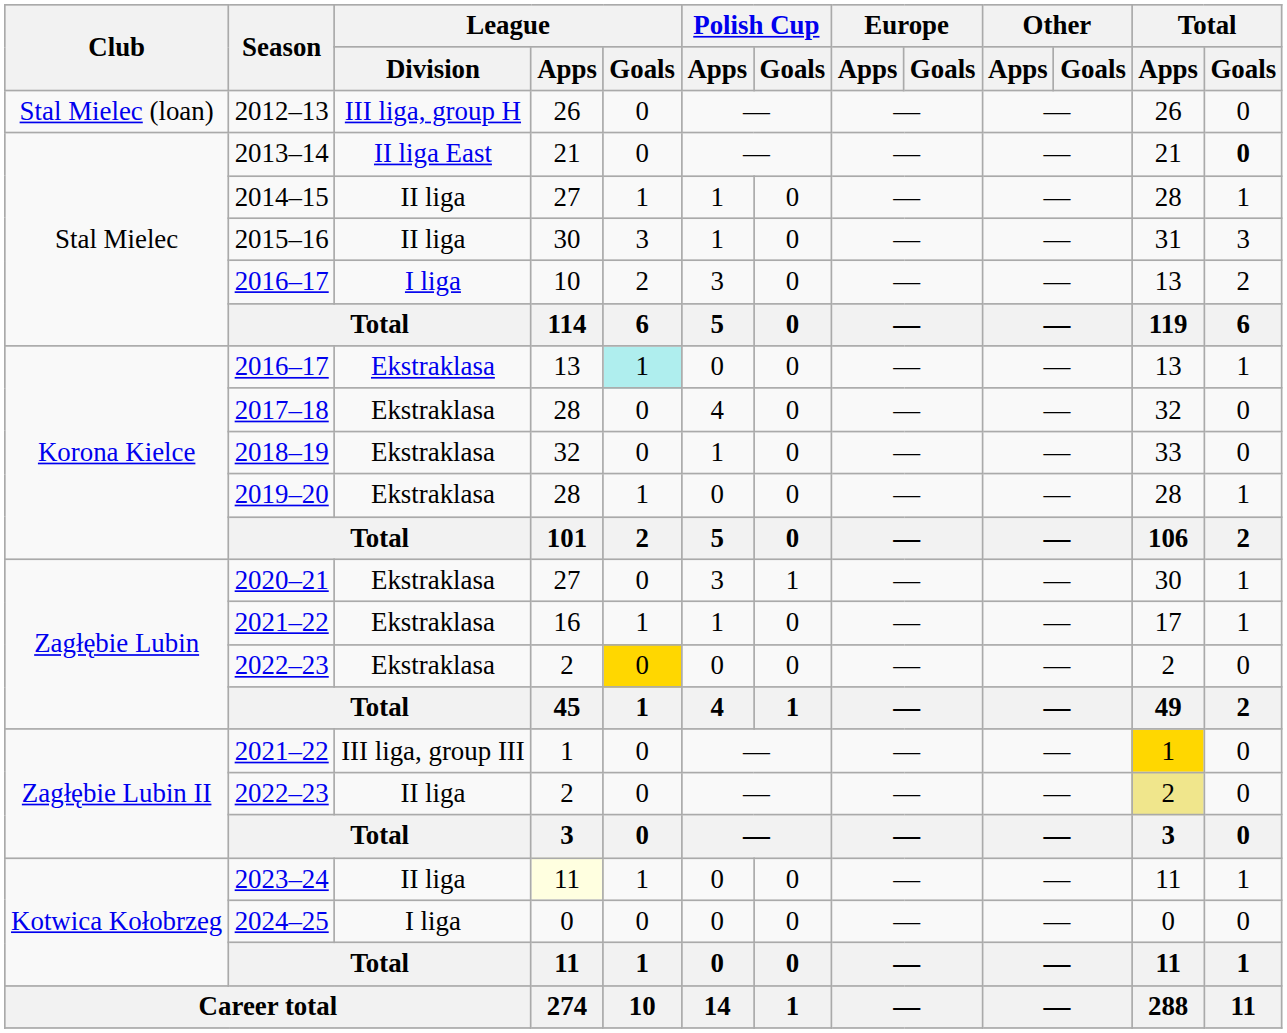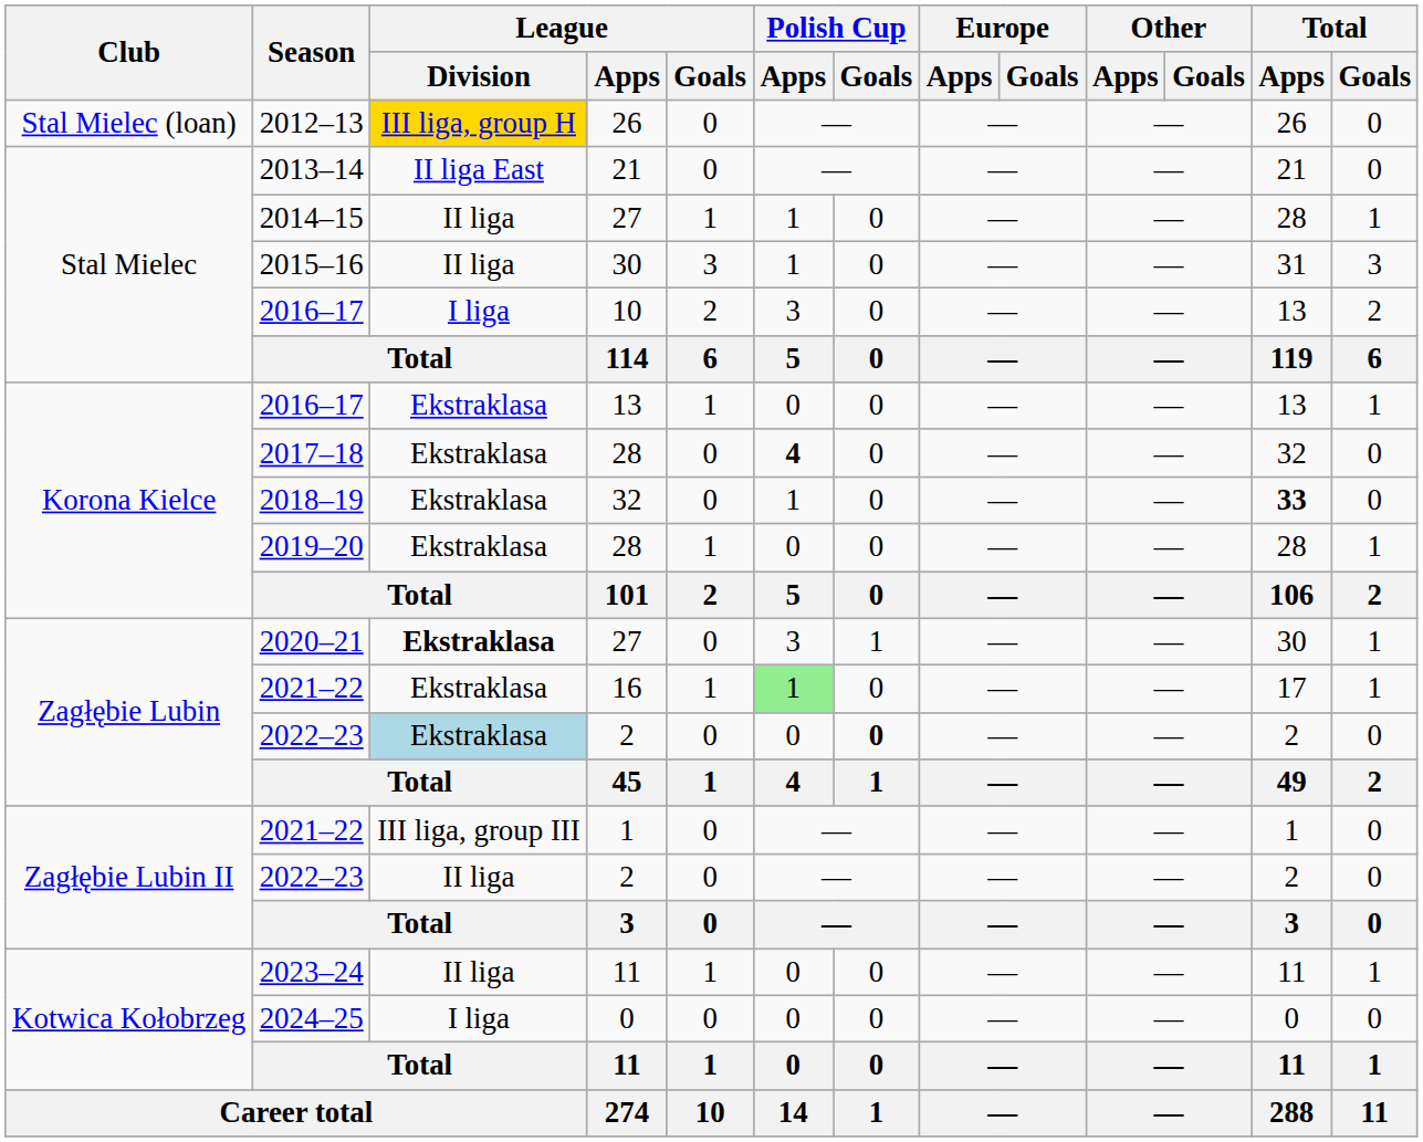2012–13 | League / Division: no background -> gold background
2013–14 | Total / Goals: bold -> normal
Korona Kielce / 2016–17 | League / Goals: paleturquoise background -> no background
2017–18 | Polish Cup / Apps: normal -> bold
2018–19 | Total / Apps: normal -> bold
2020–21 | League / Division: normal -> bold
Zagłębie Lubin / 2021–22 | Polish Cup / Apps: no background -> lightgreen background
Zagłębie Lubin / 2022–23 | League / Division: no background -> lightblue background
Zagłębie Lubin / 2022–23 | League / Goals: gold background -> no background
Zagłębie Lubin / 2022–23 | Polish Cup / Goals: normal -> bold
Zagłębie Lubin II / 2021–22 | Total / Apps: gold background -> no background
Zagłębie Lubin II / 2022–23 | Total / Apps: khaki background -> no background
2023–24 | League / Apps: lightyellow background -> no background
